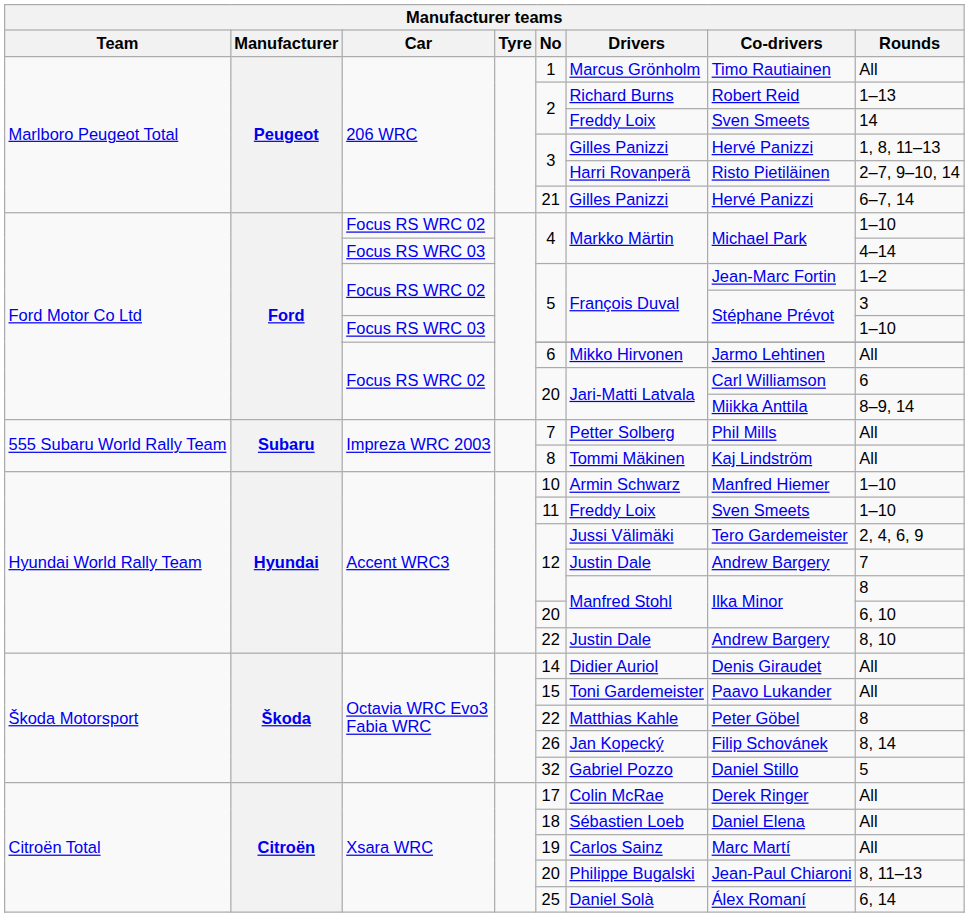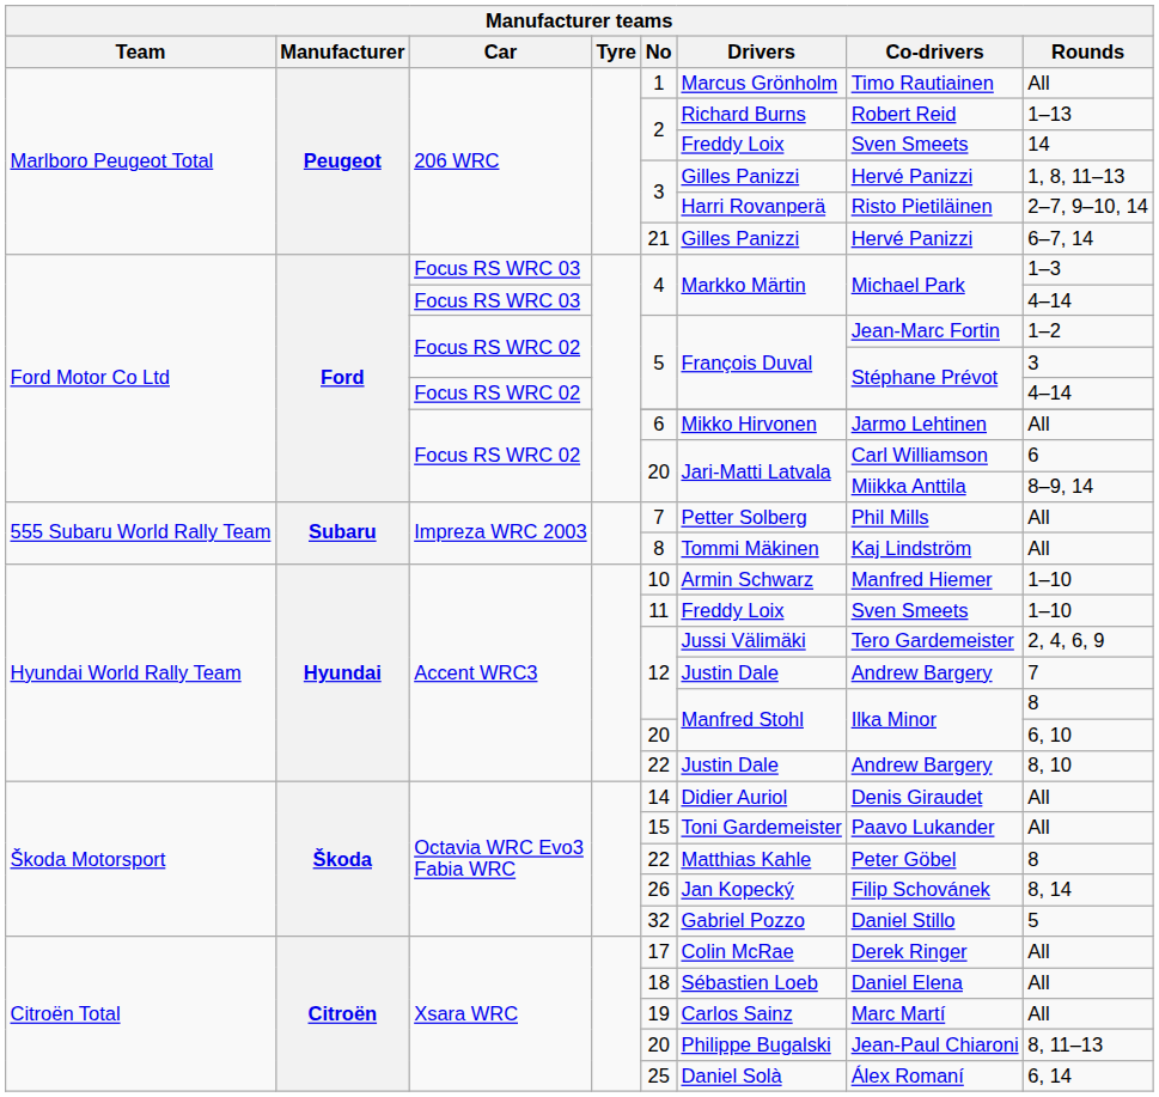row 9 | Car: Focus RS WRC 02 -> Focus RS WRC 03
row 9 | Rounds: 1–10 -> 1–3
row 13 | Car: Focus RS WRC 03 -> Focus RS WRC 02
row 13 | Rounds: 1–10 -> 4–14
